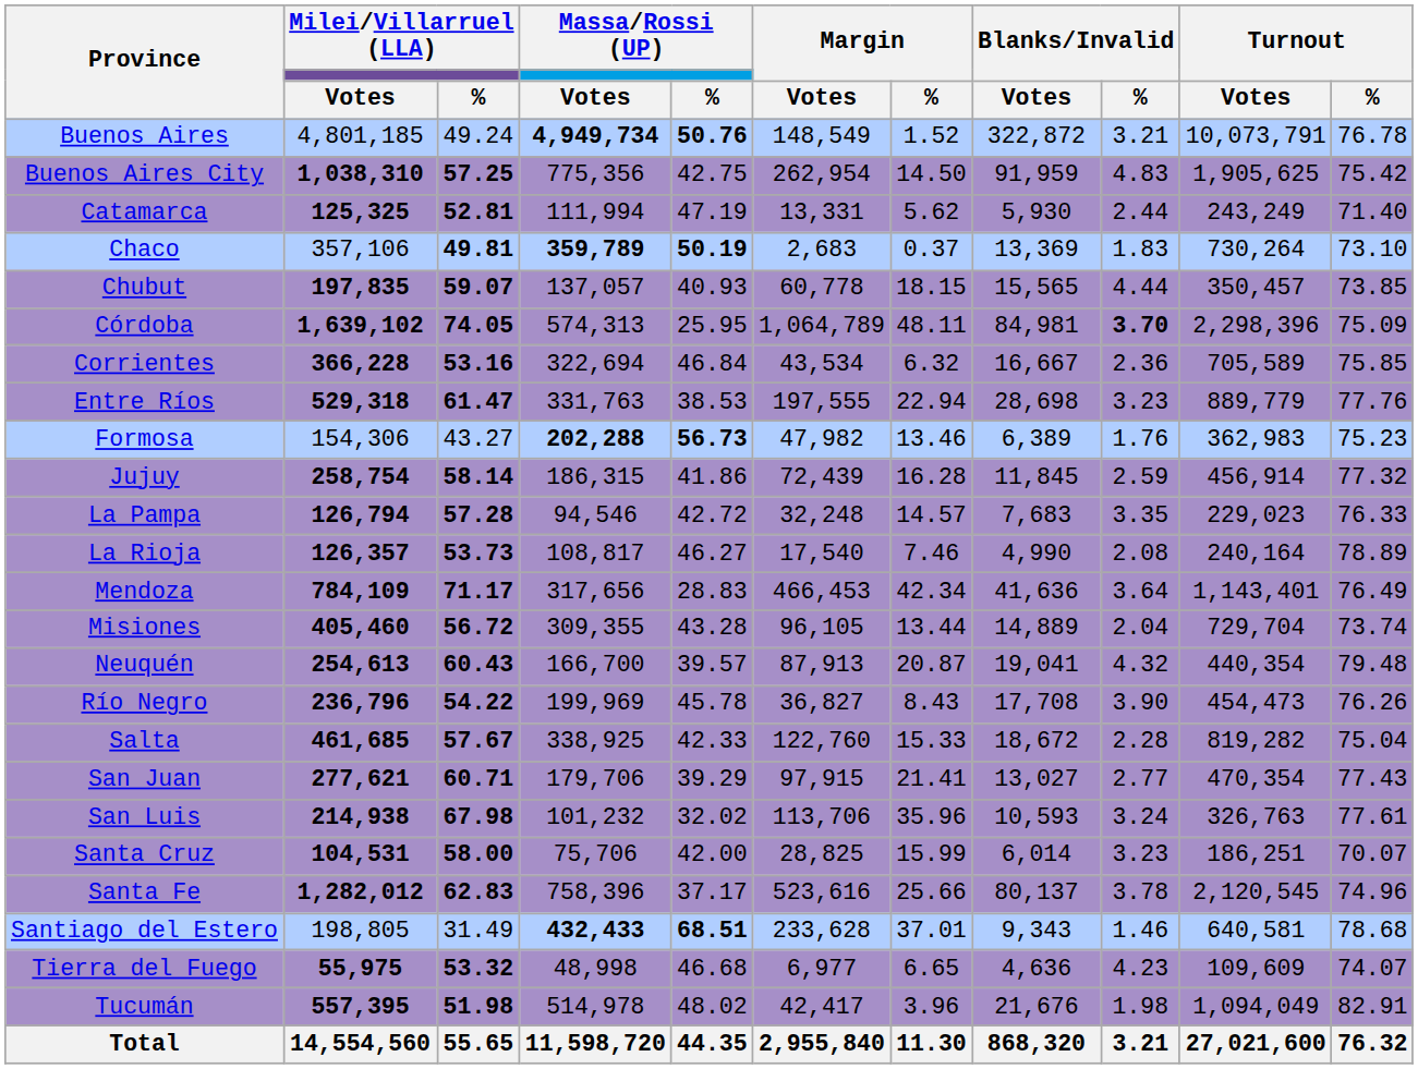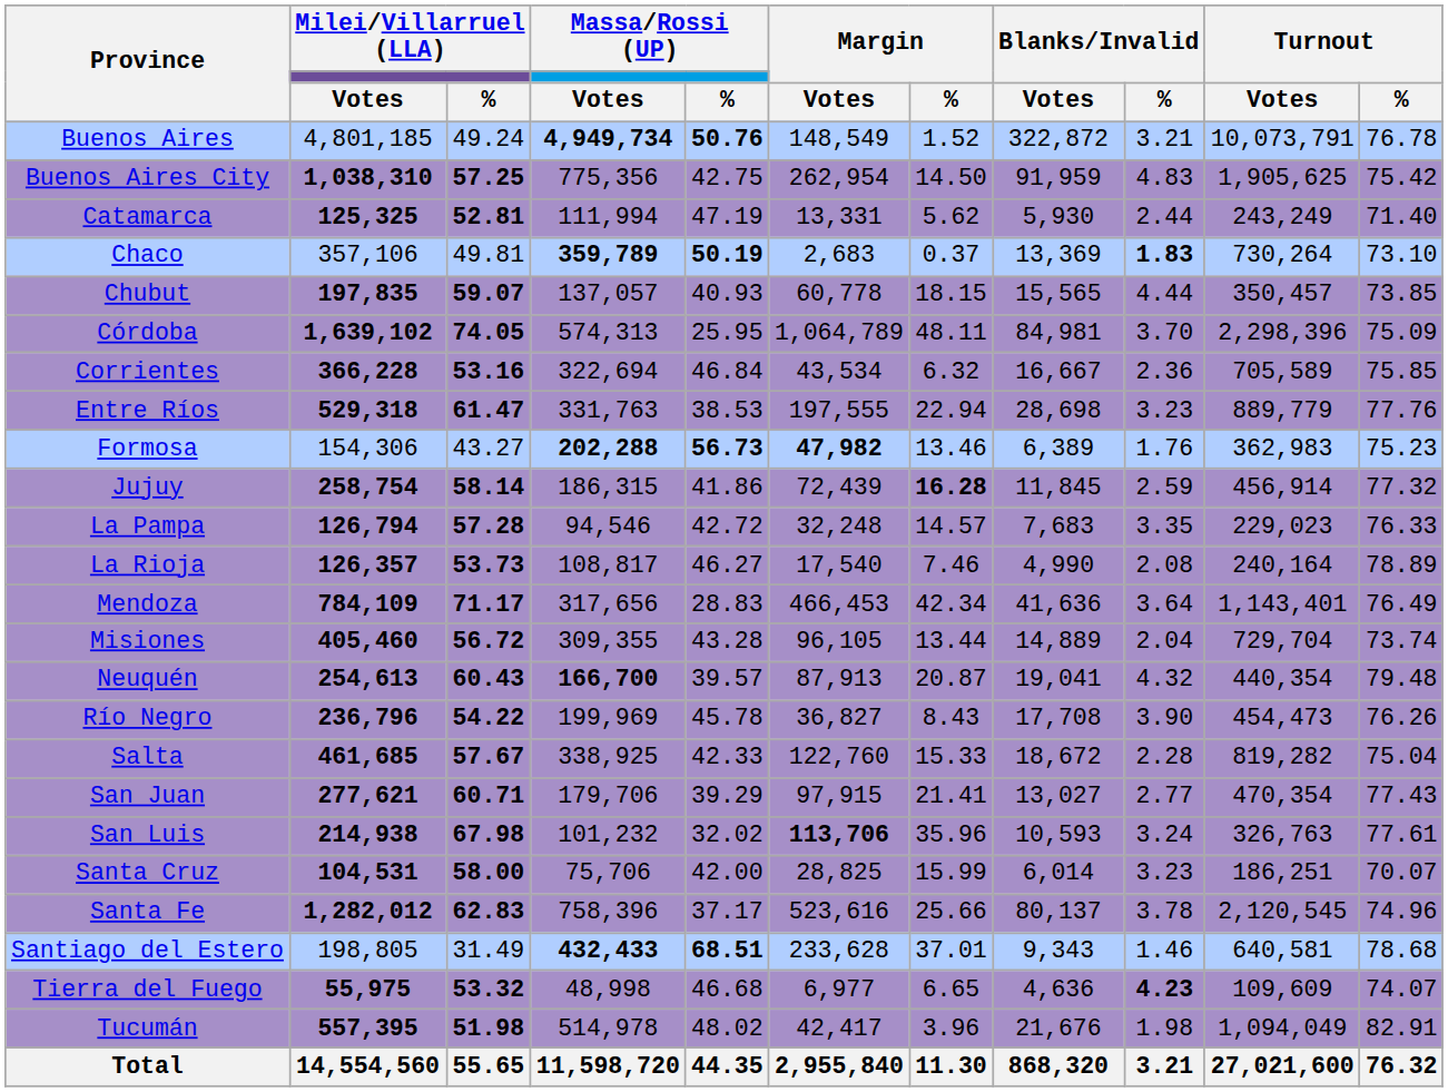Chaco | Milei/Villarruel (LLA) / %: bold -> normal
Chaco | Blanks/Invalid / %: normal -> bold
Córdoba | Blanks/Invalid / %: bold -> normal
Formosa | Margin / Votes: normal -> bold
Jujuy | Margin / %: normal -> bold
Neuquén | Massa/Rossi (UP) / Votes: normal -> bold
San Luis | Margin / Votes: normal -> bold
Tierra del Fuego | Blanks/Invalid / %: normal -> bold
